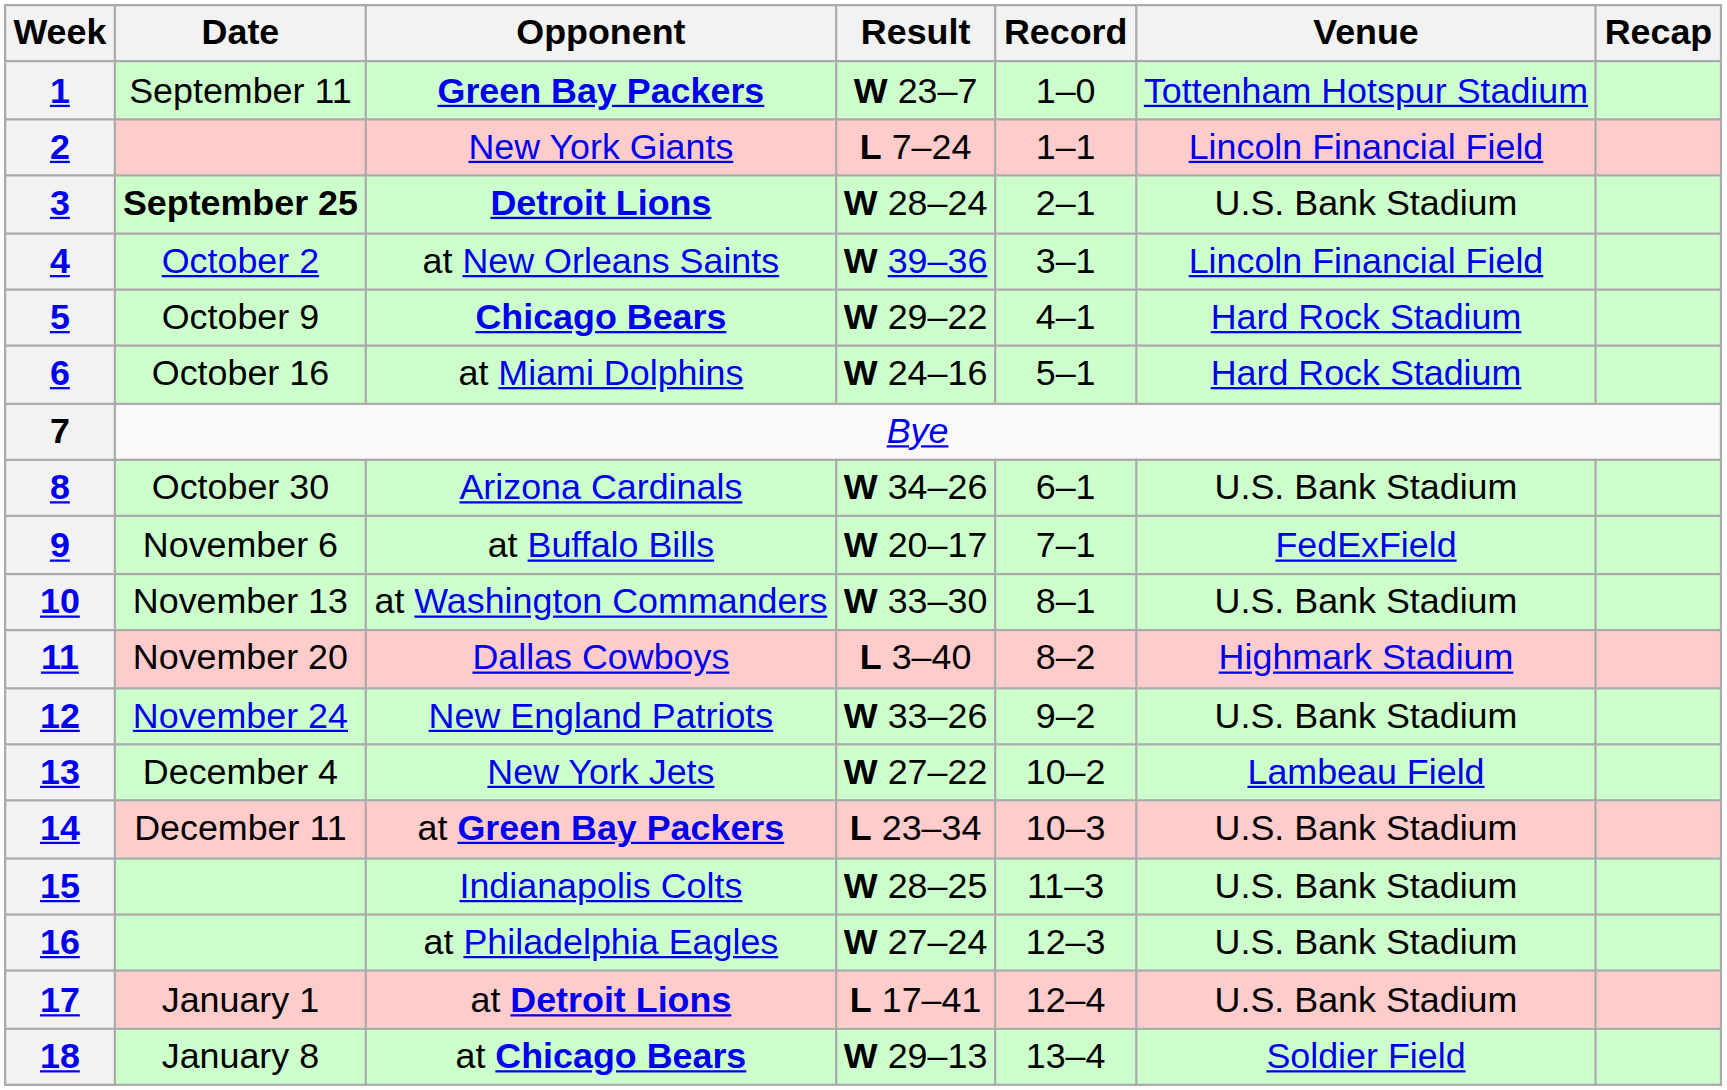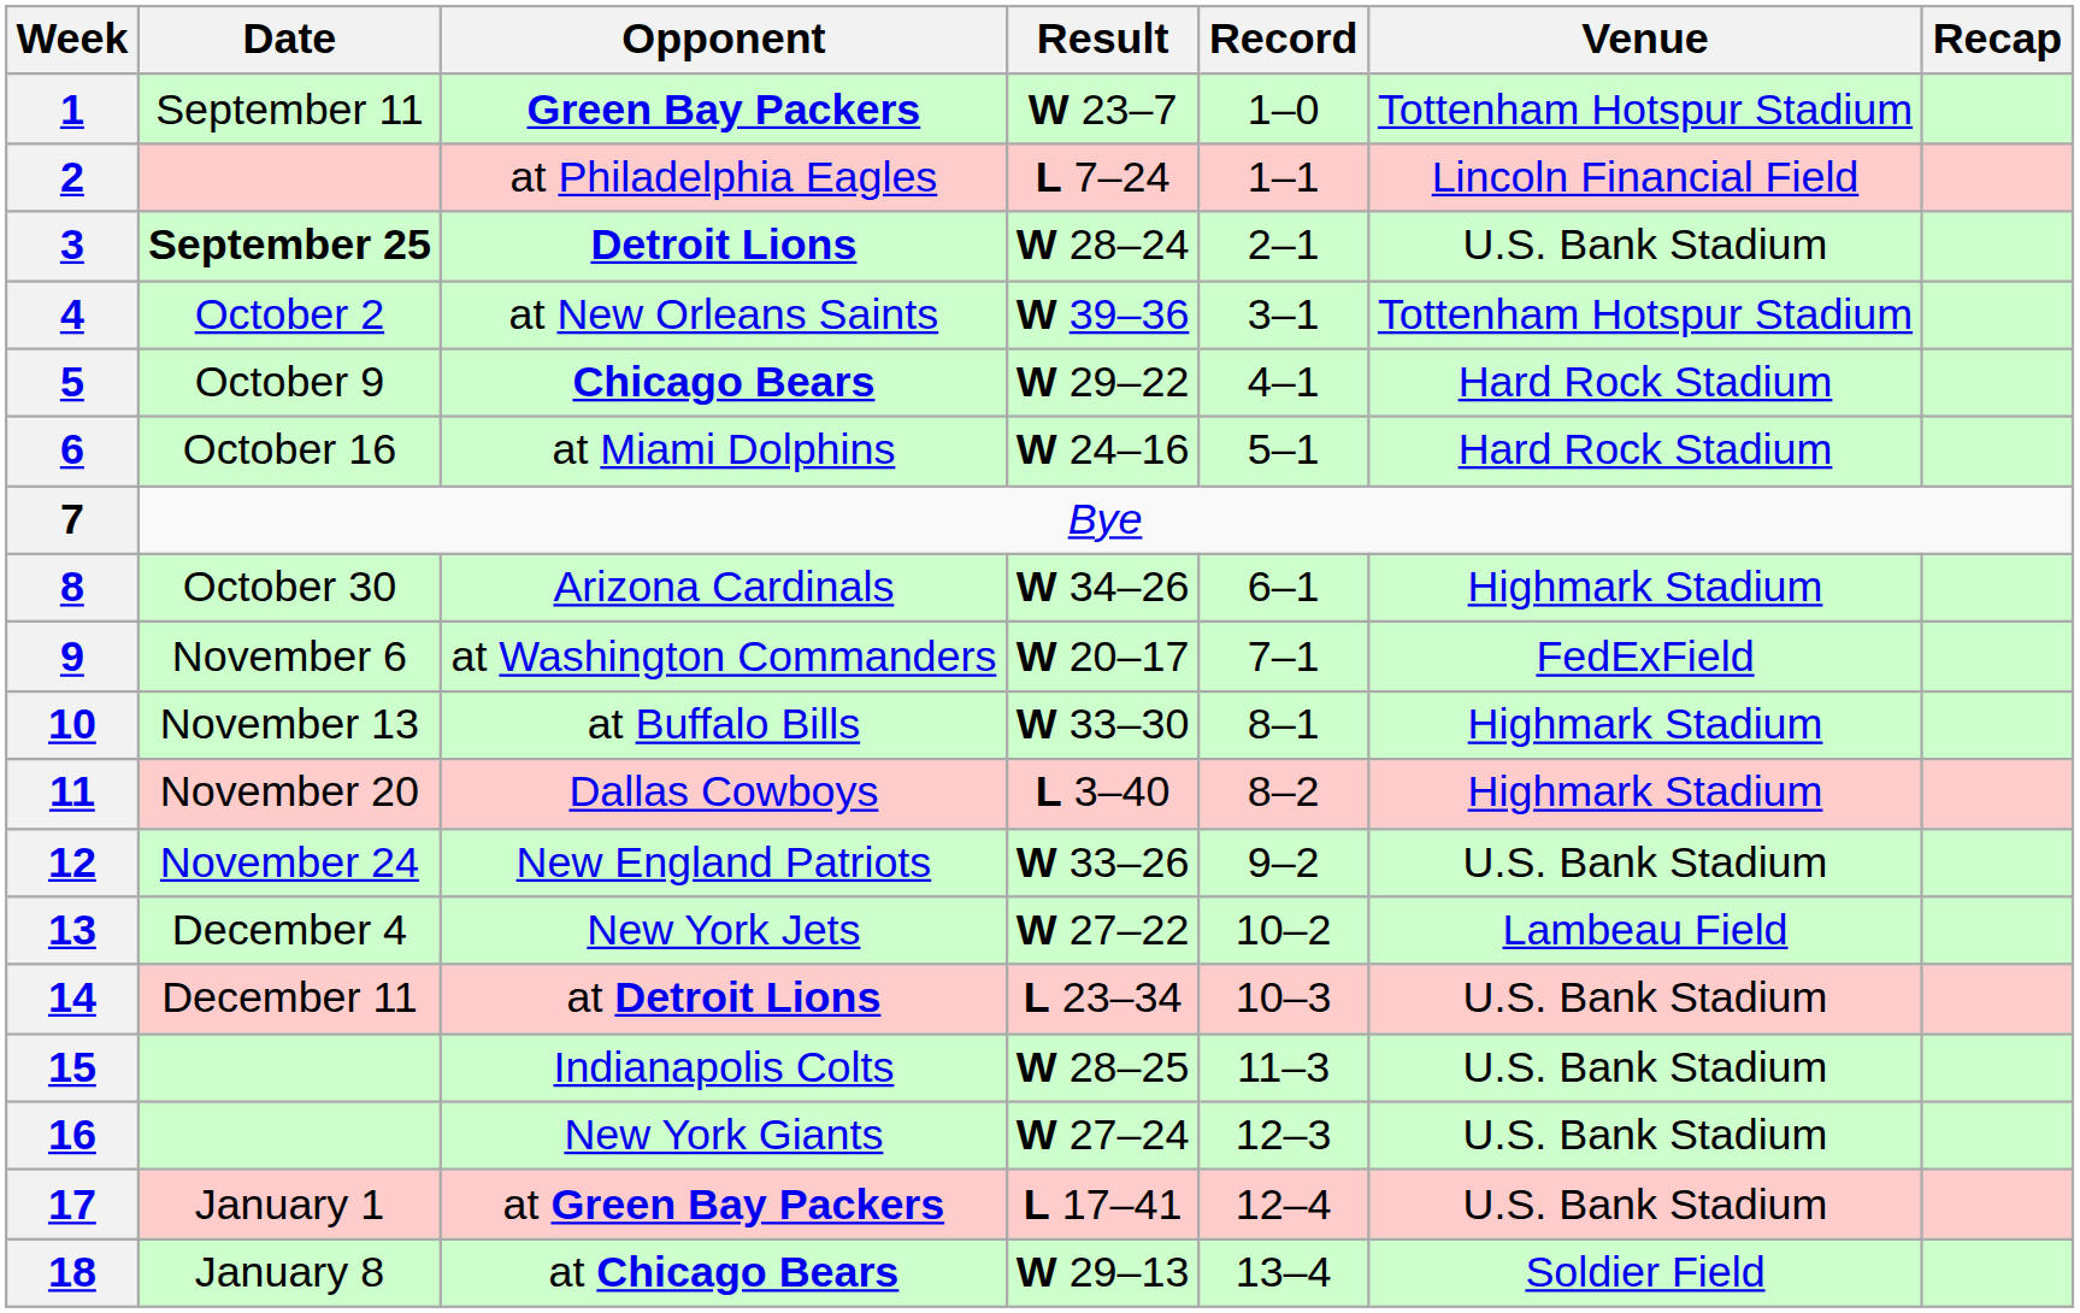2 | Opponent: New York Giants -> at Philadelphia Eagles
4 | Venue: Lincoln Financial Field -> Tottenham Hotspur Stadium
8 | Venue: U.S. Bank Stadium -> Highmark Stadium
9 | Opponent: at Buffalo Bills -> at Washington Commanders
10 | Opponent: at Washington Commanders -> at Buffalo Bills
10 | Venue: U.S. Bank Stadium -> Highmark Stadium
14 | Opponent: at Green Bay Packers -> at Detroit Lions
16 | Opponent: at Philadelphia Eagles -> New York Giants
17 | Opponent: at Detroit Lions -> at Green Bay Packers
